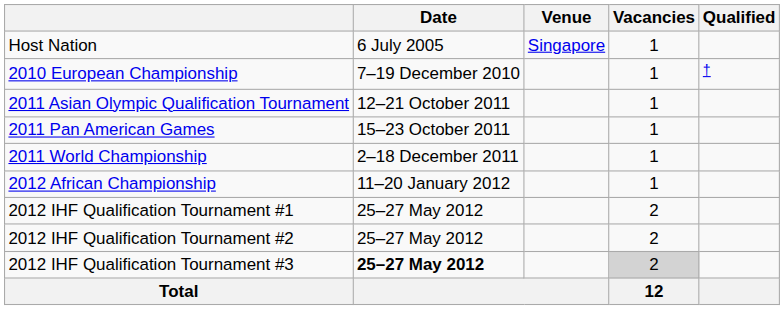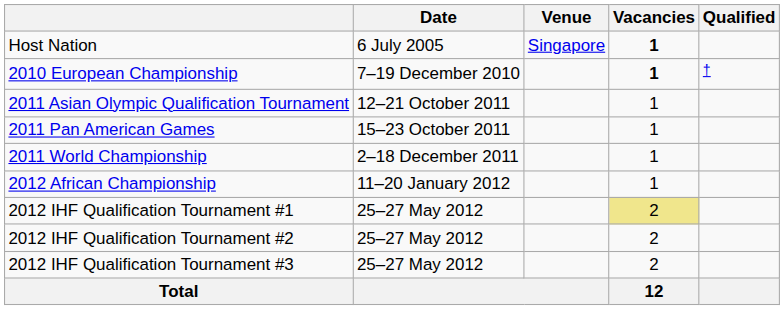Host Nation | Vacancies: normal -> bold
2010 European Championship | Vacancies: normal -> bold
2012 IHF Qualification Tournament #1 | Vacancies: no background -> khaki background
2012 IHF Qualification Tournament #3 | Date: bold -> normal
2012 IHF Qualification Tournament #3 | Vacancies: lightgrey background -> no background
